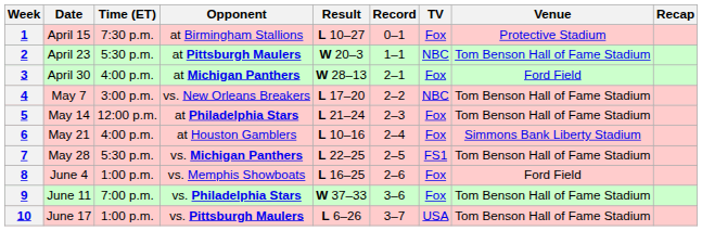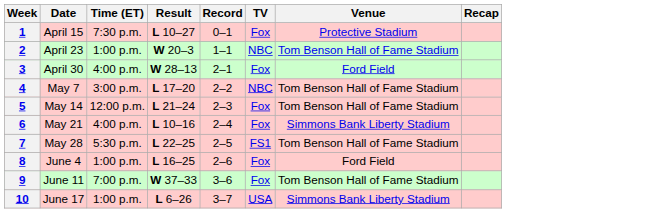- column: Opponent | at Birmingham Stallions | at Pittsburgh Maulers | at Michigan Panthers | vs. New Orleans Breakers | at Philadelphia Stars | at Houston Gamblers | vs. Michigan Panthers | vs. Memphis Showboats | vs. Philadelphia Stars | vs. Pittsburgh Maulers
2 | Time (ET): 5:30 p.m. -> 1:00 p.m.
10 | Venue: Tom Benson Hall of Fame Stadium -> Simmons Bank Liberty Stadium
